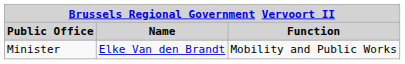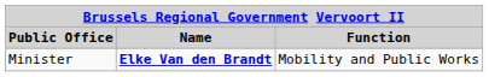Minister | Name: normal -> bold
